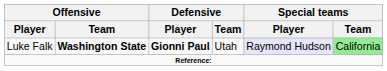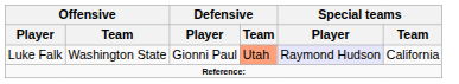Luke Falk | Offensive / Team: bold -> normal
Luke Falk | Defensive / Player: bold -> normal
Luke Falk | Defensive / Team: no background -> lightsalmon background
Luke Falk | Special teams / Team: lightgreen background -> no background
